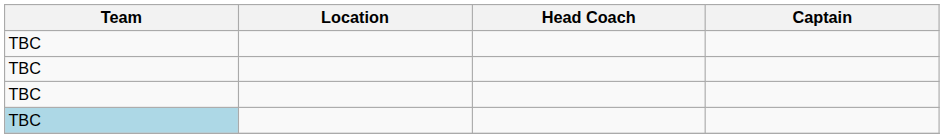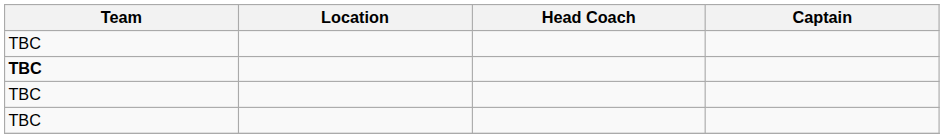row 3 | Team: normal -> bold
row 5 | Team: lightblue background -> no background
